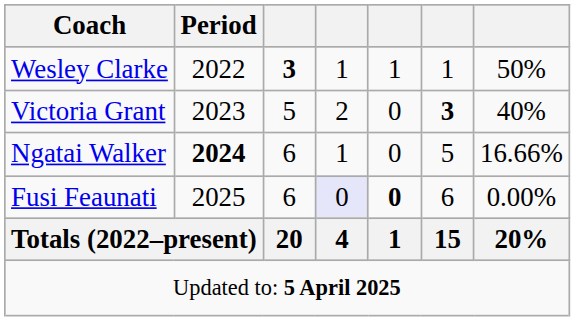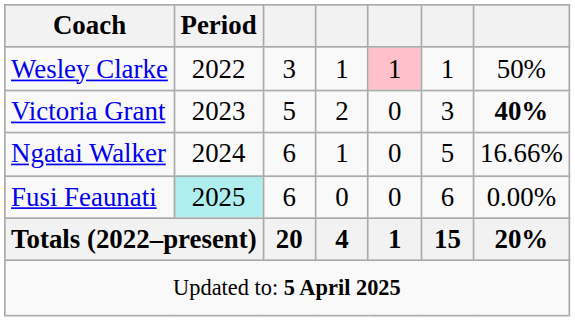Wesley Clarke | column 3: bold -> normal
Wesley Clarke | column 5: no background -> pink background
Victoria Grant | column 6: bold -> normal
Victoria Grant | column 7: normal -> bold
Ngatai Walker | Period: bold -> normal
Fusi Feaunati | Period: no background -> paleturquoise background
Fusi Feaunati | column 4: lavender background -> no background
Fusi Feaunati | column 5: bold -> normal
